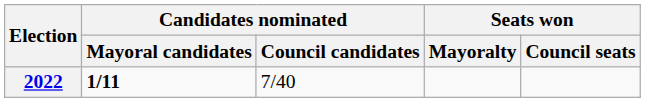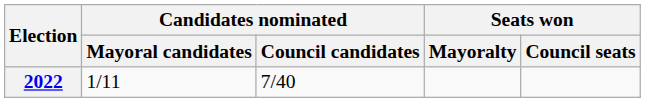2022 | Candidates nominated / Mayoral candidates: bold -> normal
